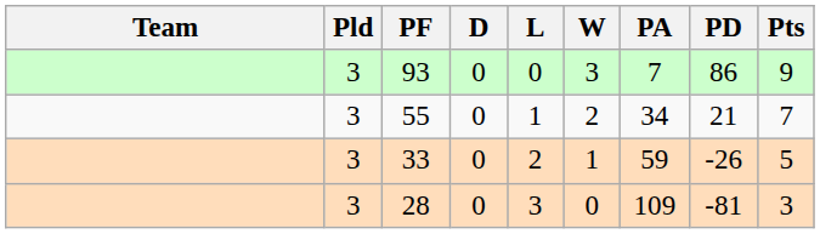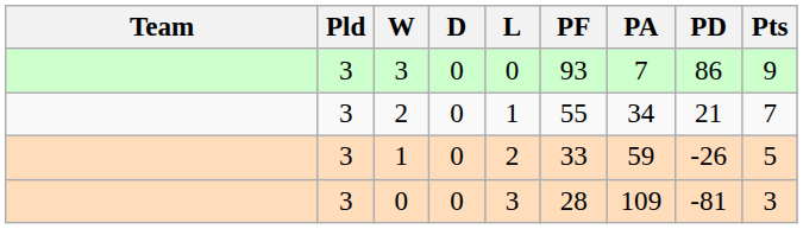columns swapped: W <-> PF
